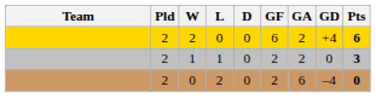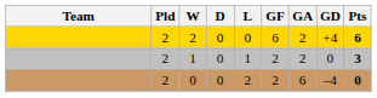columns swapped: D <-> L
